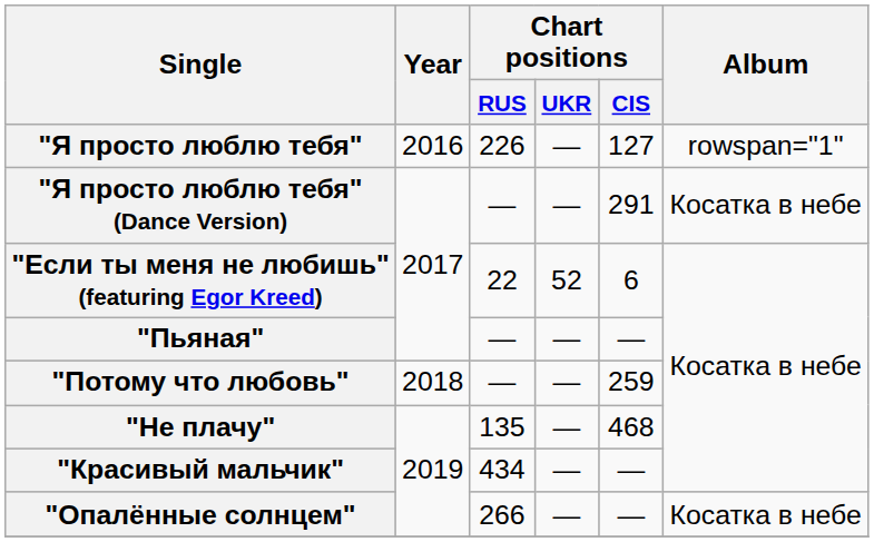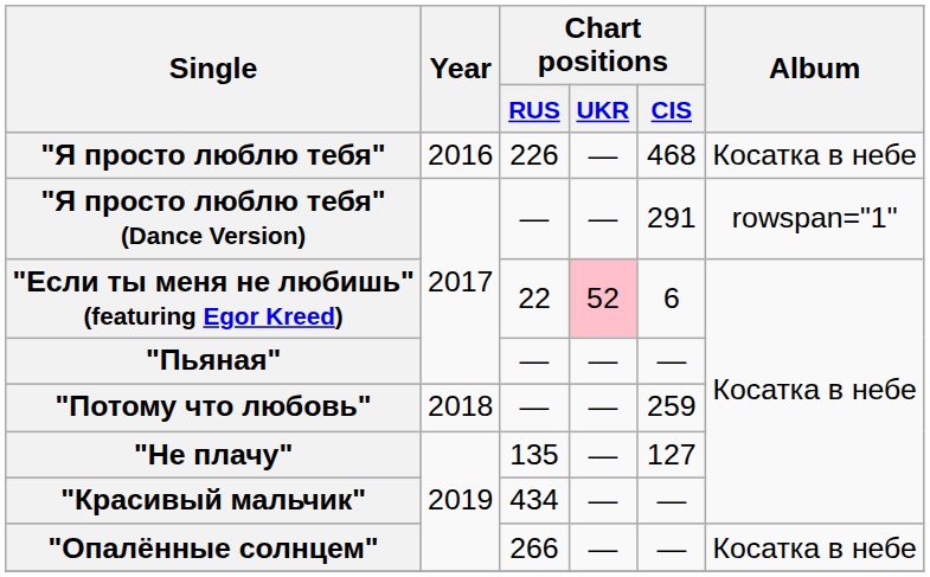"Я просто люблю тебя" | Chart positions / CIS: 127 -> 468
"Я просто люблю тебя" | Album: rowspan="1" -> Косатка в небе
"Я просто люблю тебя" (Dance Version) | Album: Косатка в небе -> rowspan="1"
"Если ты меня не любишь" (featuring Egor Kreed) | Chart positions / UKR: no background -> pink background
"Не плачу" | Chart positions / CIS: 468 -> 127
